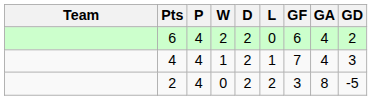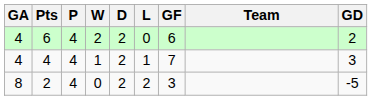columns swapped: Team <-> GA
